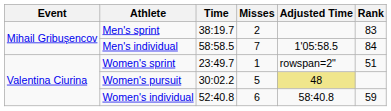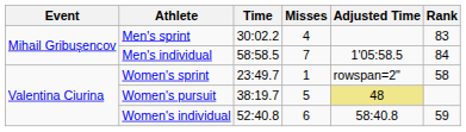Men's sprint | Time: 38:19.7 -> 30:02.2
Men's sprint | Misses: 2 -> 4
Women's sprint | Rank: 51 -> 58
Women's pursuit | Time: 30:02.2 -> 38:19.7
